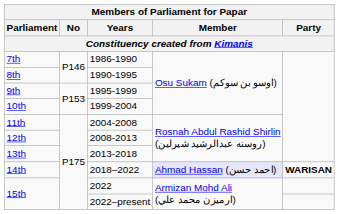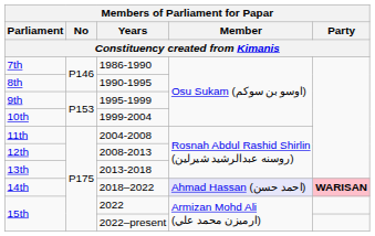14th | Party: no background -> pink background
